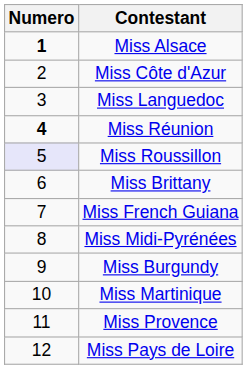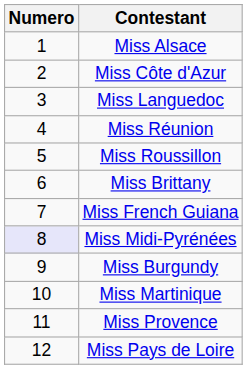Miss Alsace | Numero: bold -> normal
Miss Réunion | Numero: bold -> normal
Miss Roussillon | Numero: lavender background -> no background
Miss Midi-Pyrénées | Numero: no background -> lavender background
